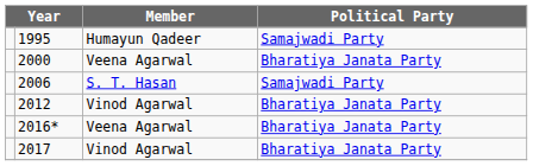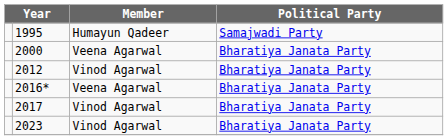- row: 2006 | S. T. Hasan | Samajwadi Party
+ row: 2023 | Vinod Agarwal | Bharatiya Janata Party
